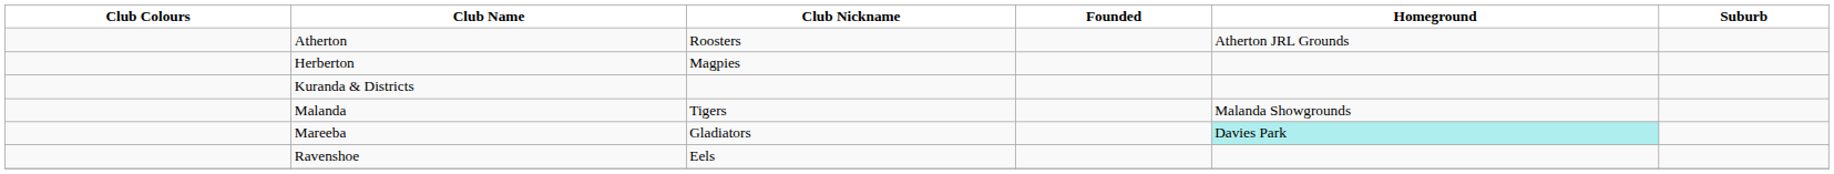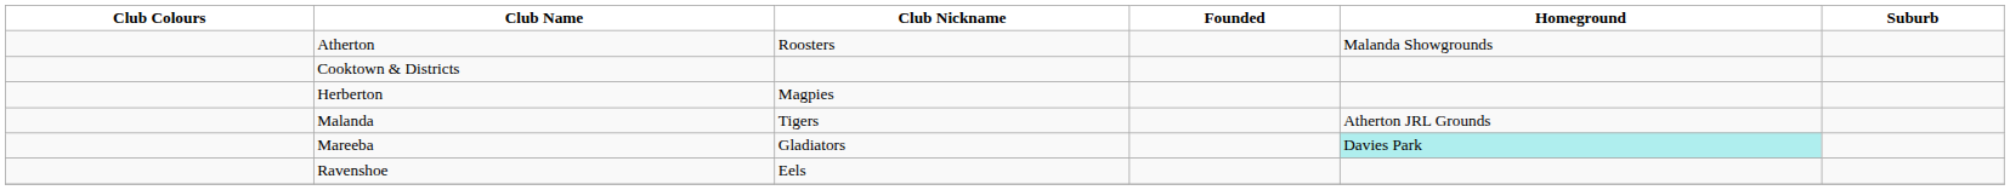Atherton | Homeground: Atherton JRL Grounds -> Malanda Showgrounds
+ row: Cooktown & Districts
- row: Kuranda & Districts
Malanda | Homeground: Malanda Showgrounds -> Atherton JRL Grounds
